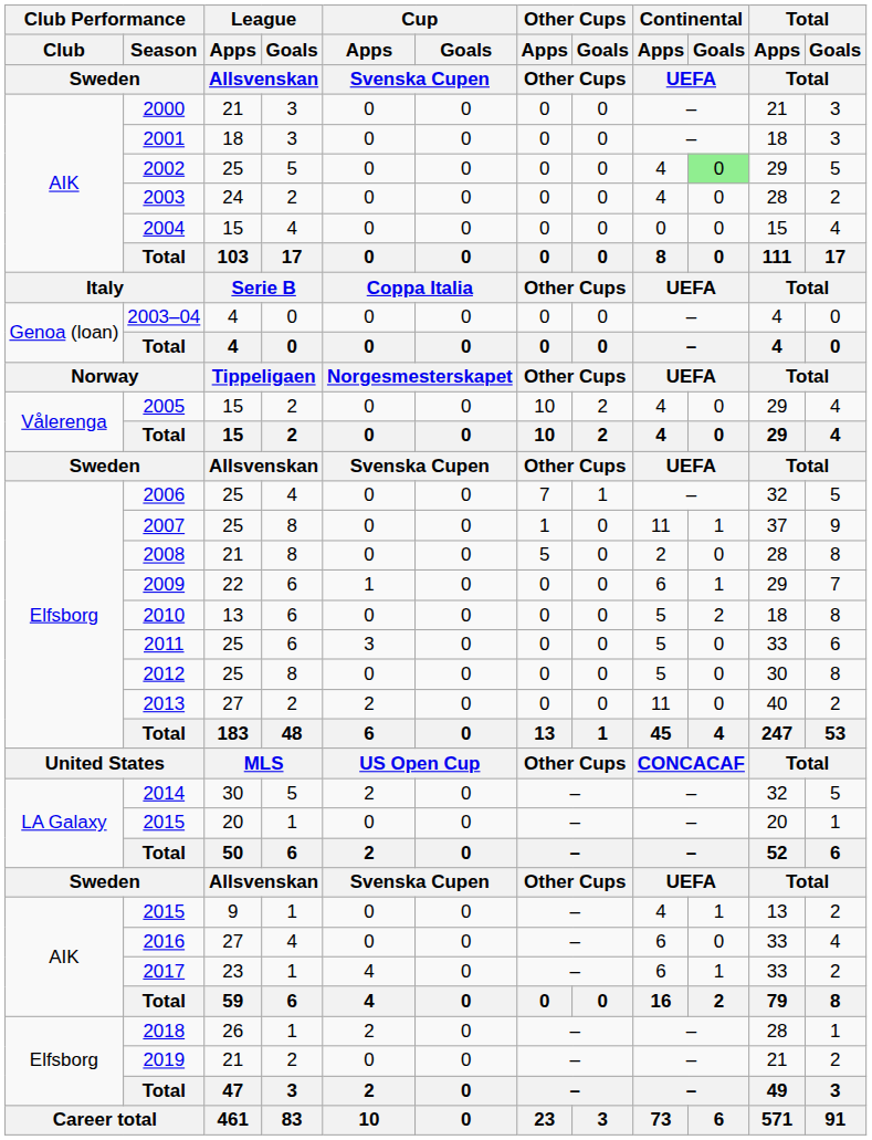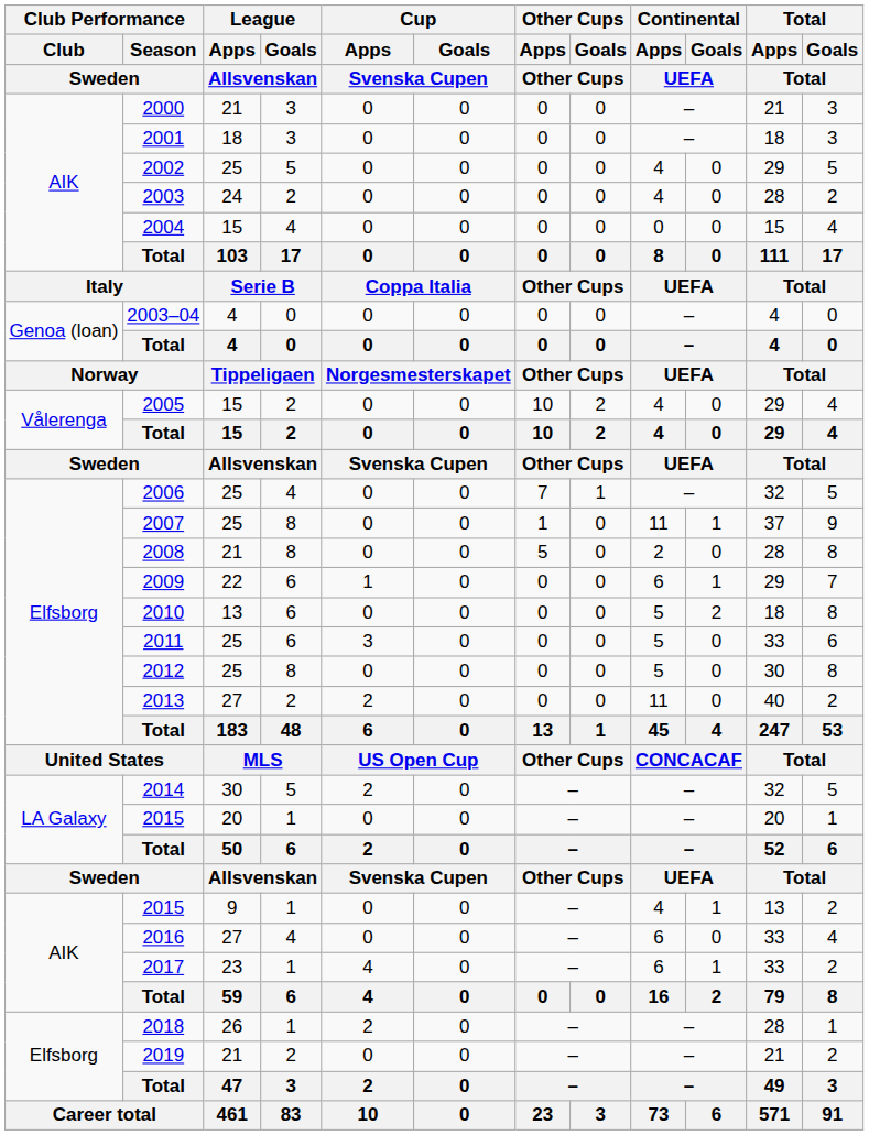2002 | Continental / Goals / UEFA: lightgreen background -> no background
